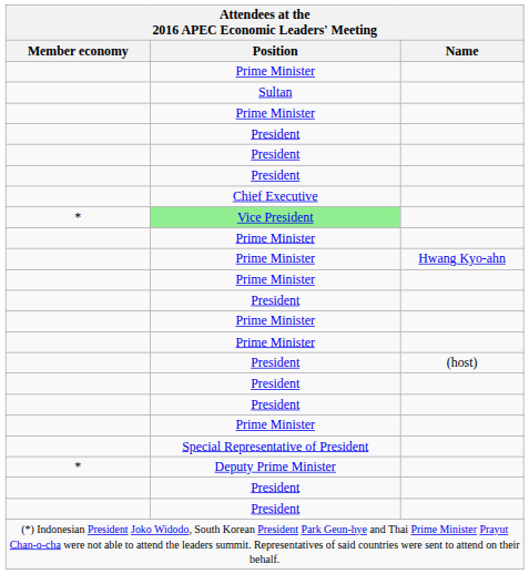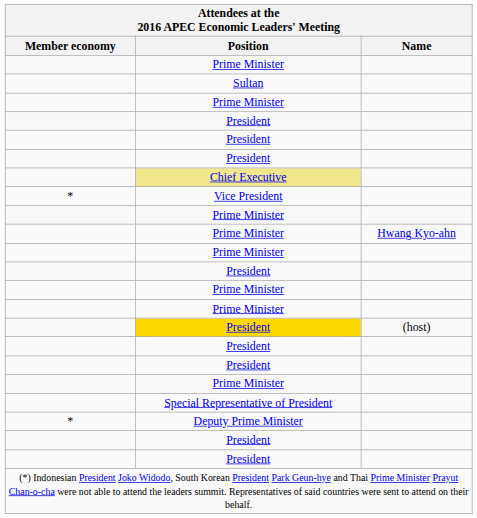Chief Executive | Position: no background -> khaki background
Vice President | Position: lightgreen background -> no background
President / (host) | Position: no background -> gold background
